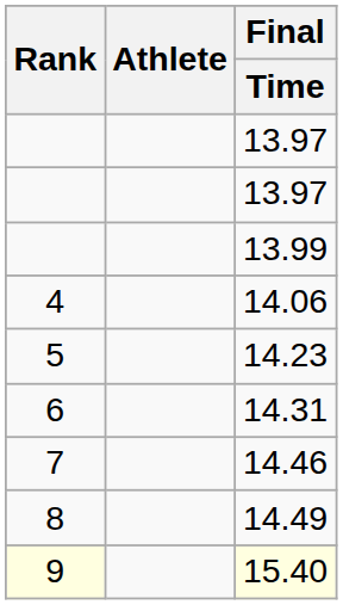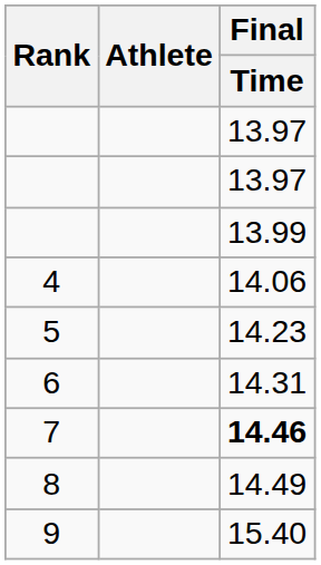14.46 | Final / Time: normal -> bold
15.40 | Rank: lightyellow background -> no background
15.40 | Final / Time: lightyellow background -> no background
